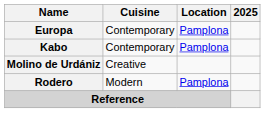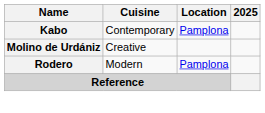- row: Europa | Contemporary | Pamplona
